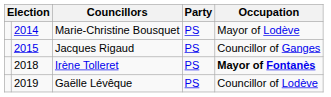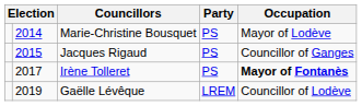Irène Tolleret | column 2: 2018 -> 2017
Gaëlle Lévêque | Party: PS -> LREM
